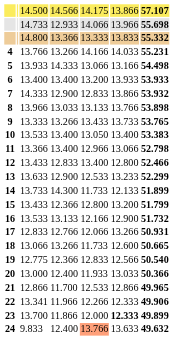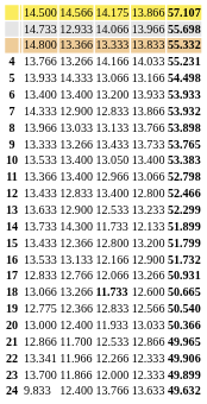18 | column 4: normal -> bold
23 | column 5: bold -> normal
24 | column 4: lightsalmon background -> no background
